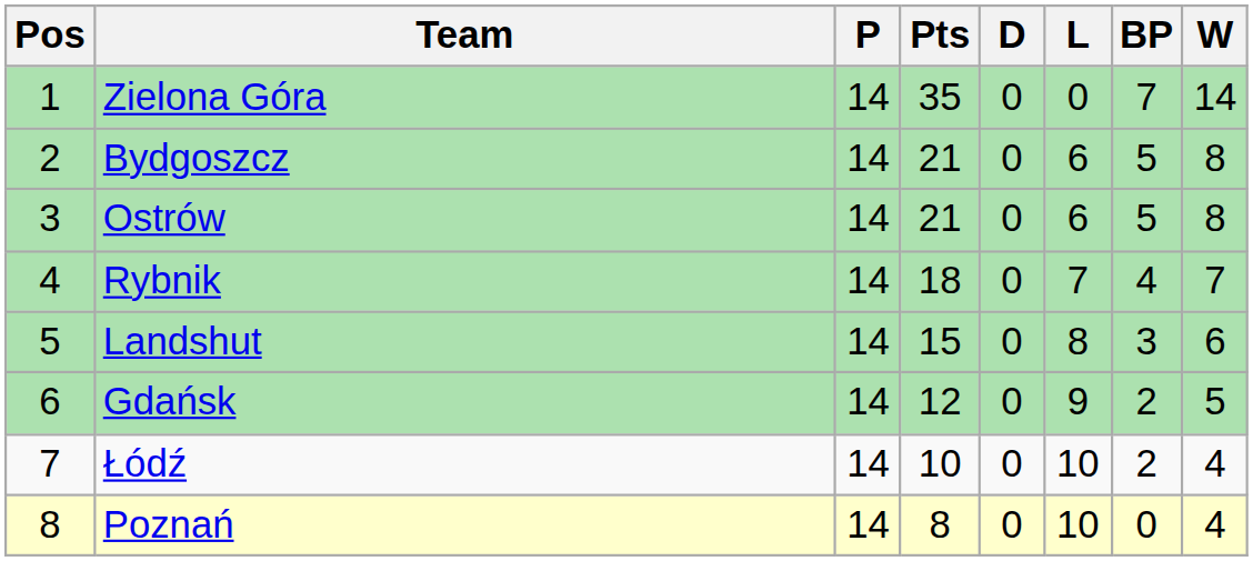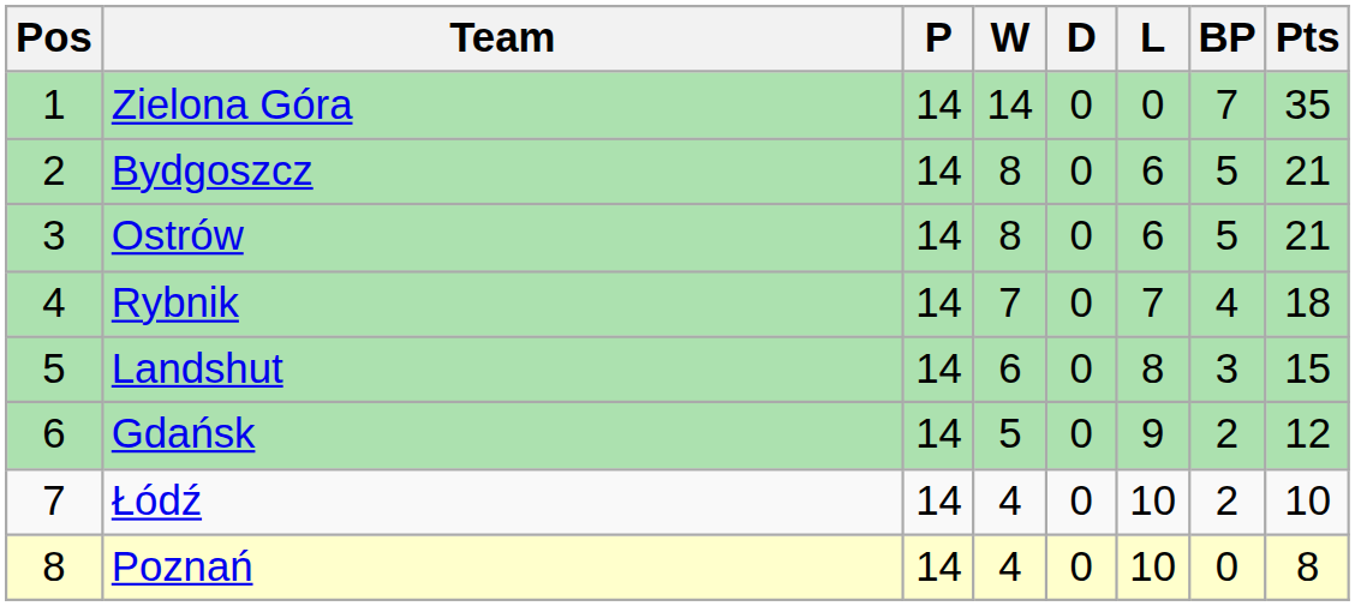columns swapped: W <-> Pts
